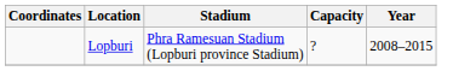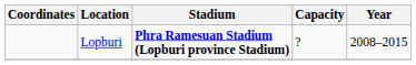Lopburi | Stadium: normal -> bold
